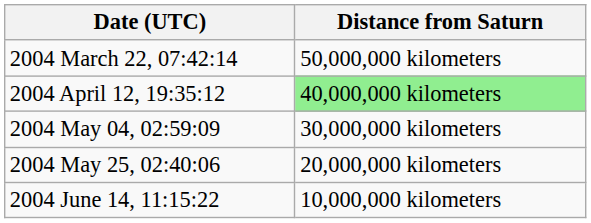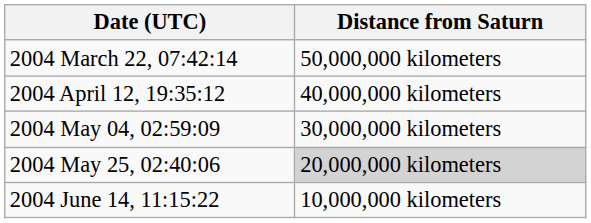2004 April 12, 19:35:12 | Distance from Saturn: lightgreen background -> no background
2004 May 25, 02:40:06 | Distance from Saturn: no background -> lightgrey background
